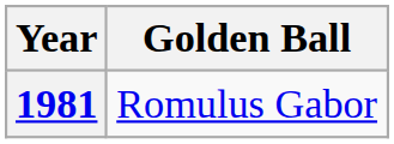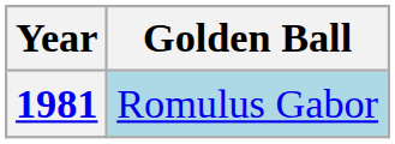1981 | Golden Ball: no background -> lightblue background
